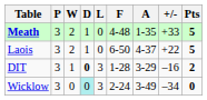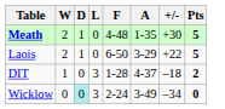- column: P | 3 | 3 | 3 | 3
Meath | +/-: +33 -> +30
Laois | A: 4-37 -> 3-29
DIT | D: bold -> normal
DIT | A: 3-29 -> 4-37
DIT | +/-: –16 -> –18
